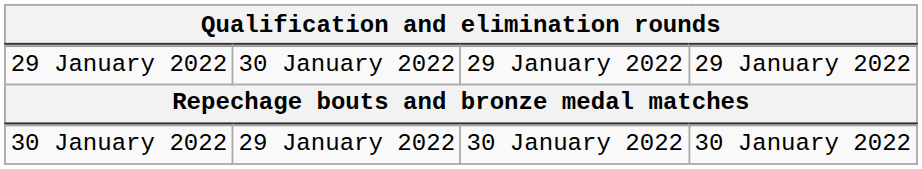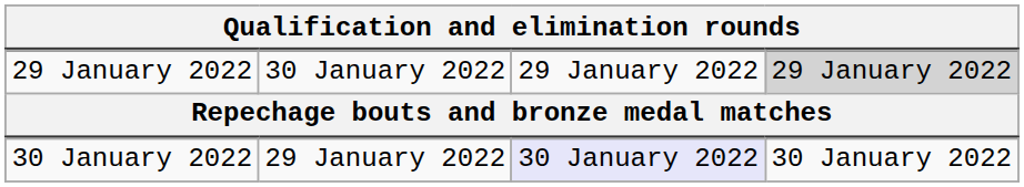row 2 | column 4: no background -> lightgrey background
row 4 | column 3: no background -> lavender background
